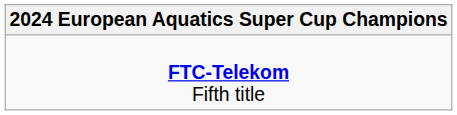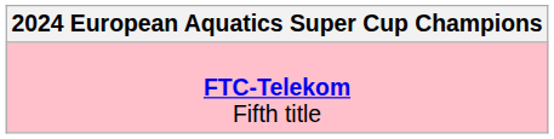row 2 | column 1: no background -> pink background
